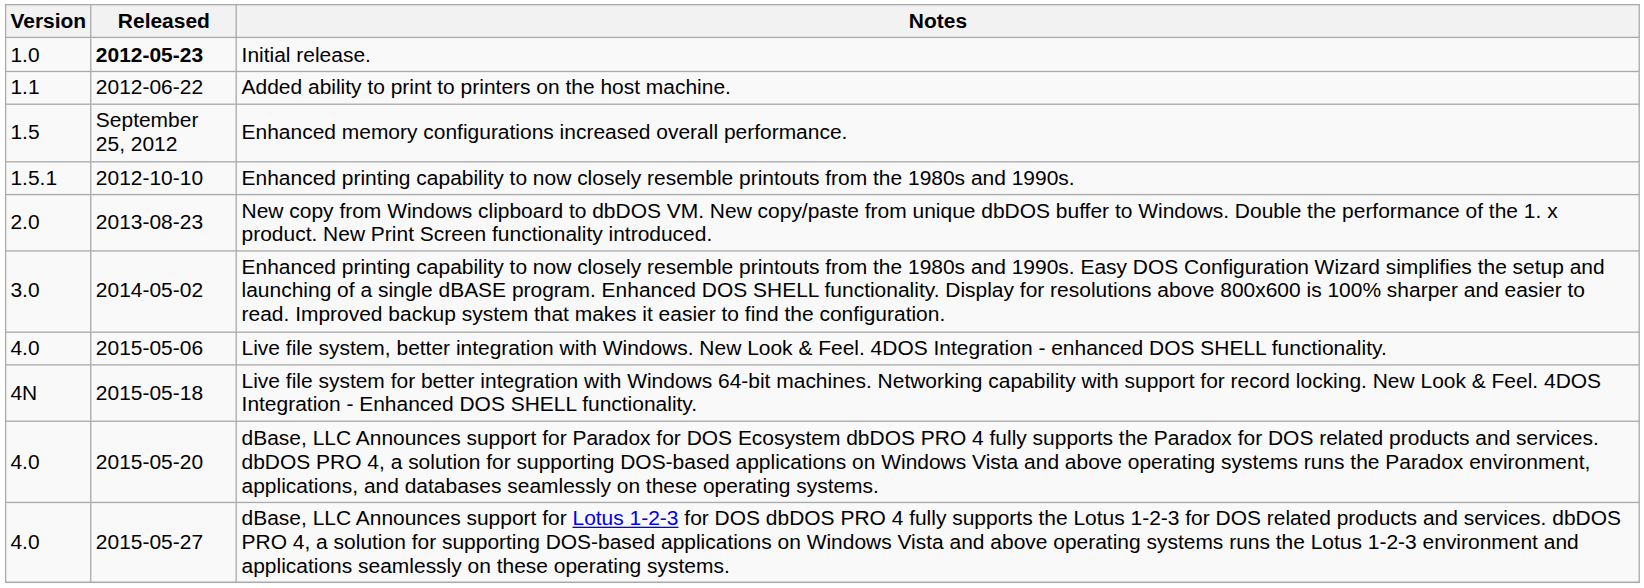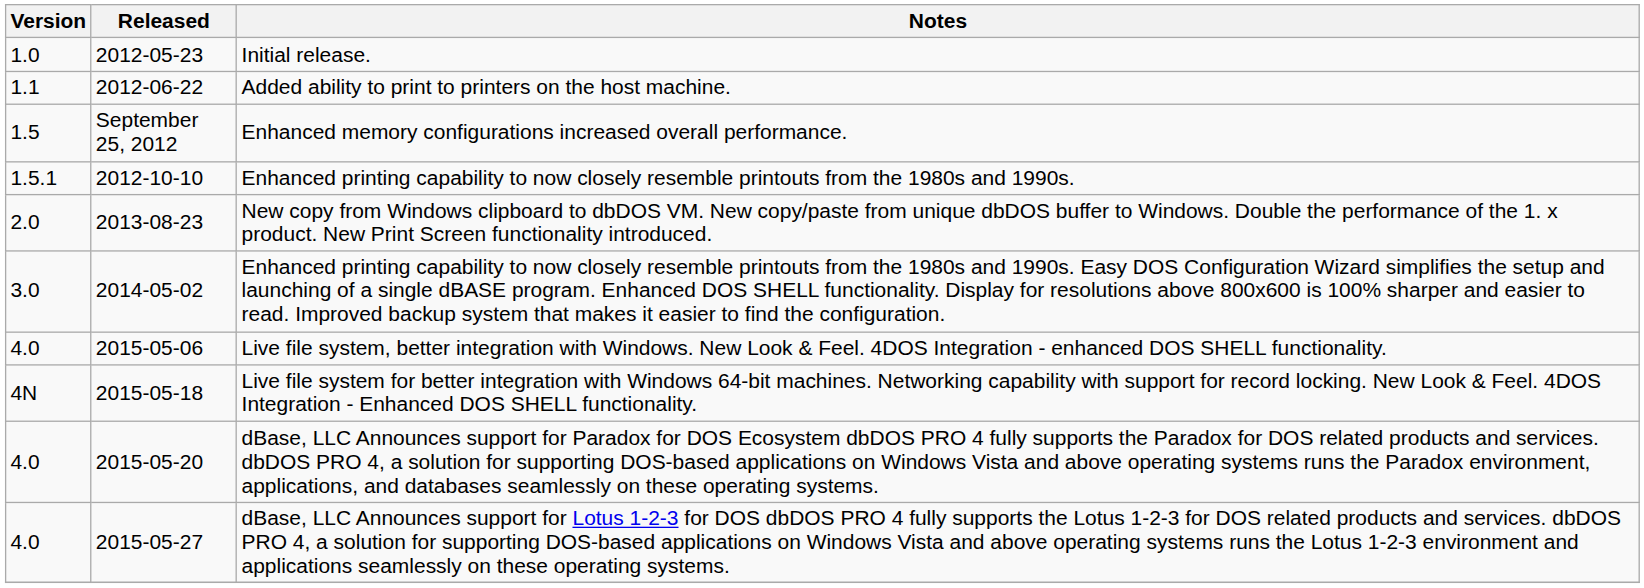Initial release. | Released: bold -> normal
